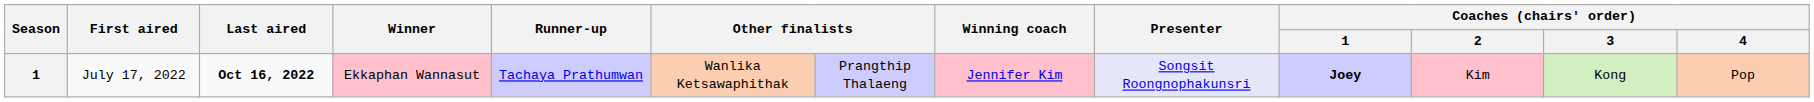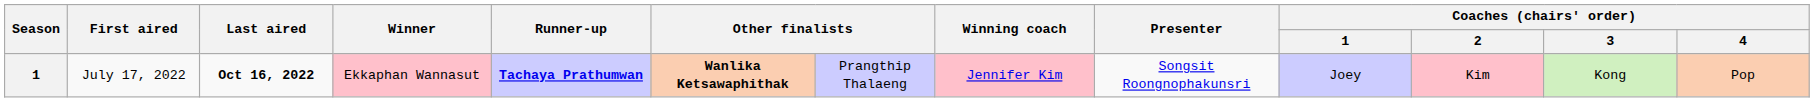July 17, 2022 | Runner-up: normal -> bold
July 17, 2022 | column 6: normal -> bold
July 17, 2022 | Presenter: lavender background -> no background
July 17, 2022 | Coaches (chairs' order) / 1: bold -> normal
